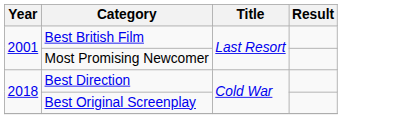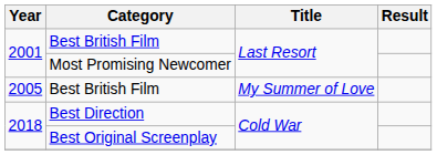+ row: 2005 | Best British Film | My Summer of Love
